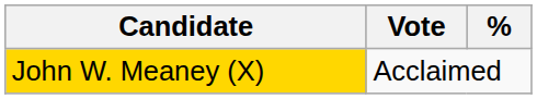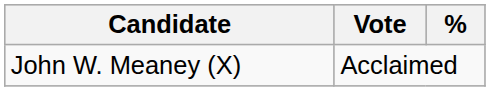John W. Meaney (X) | Candidate: gold background -> no background
